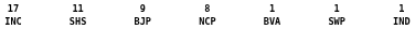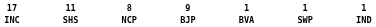columns swapped: 9 <-> 8
